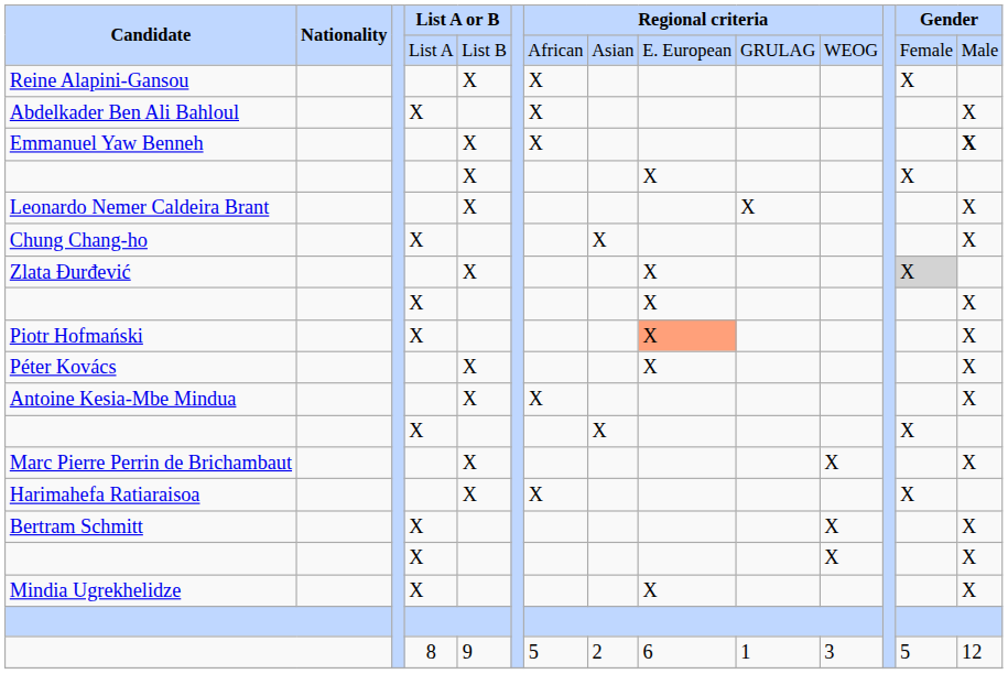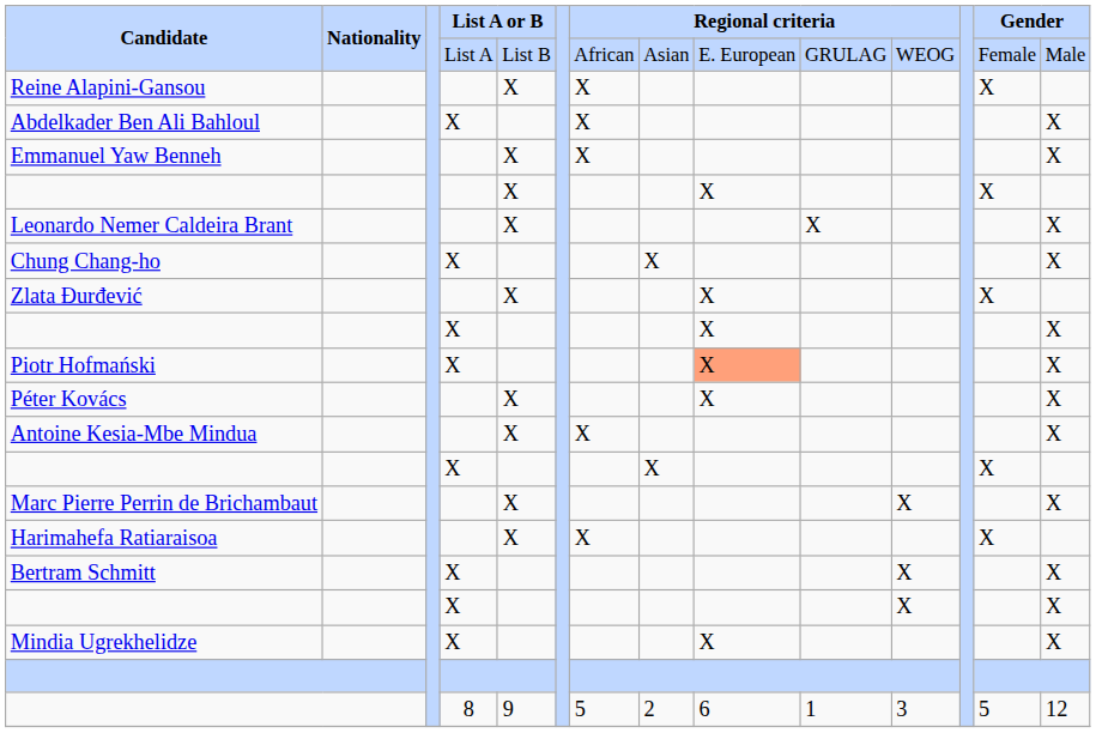Emmanuel Yaw Benneh | column 14: bold -> normal
Zlata Đurđević | column 13: lightgrey background -> no background
